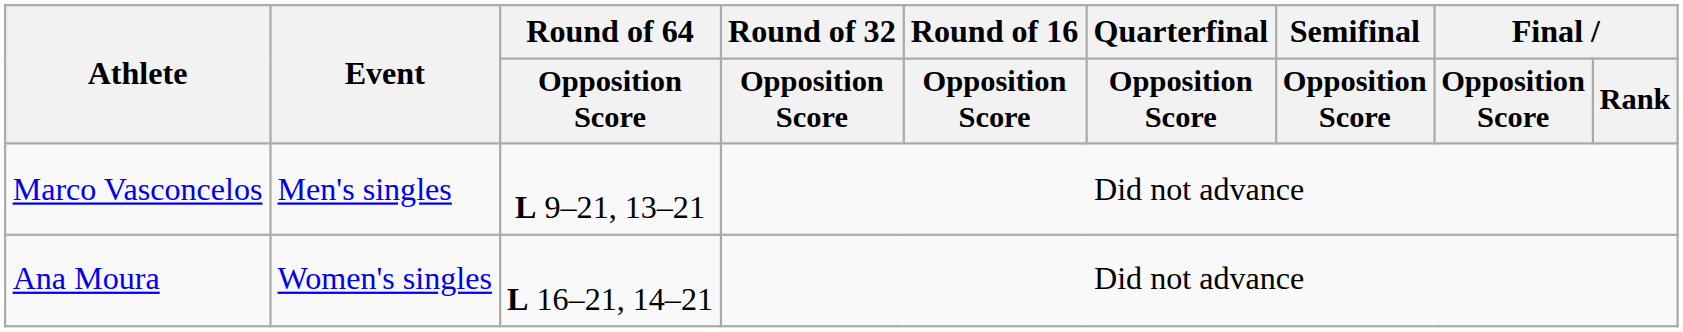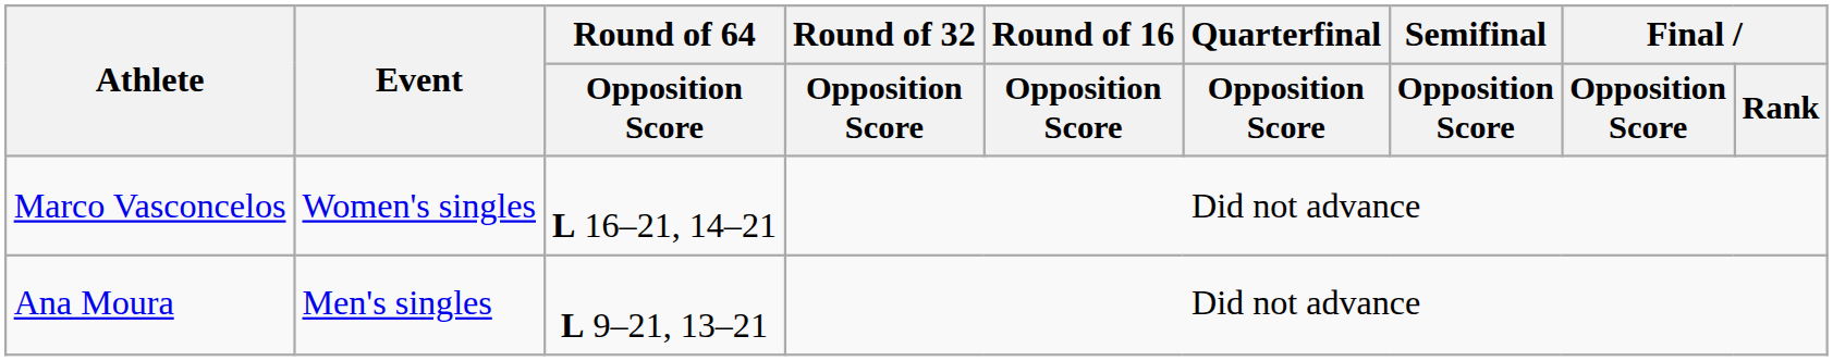Marco Vasconcelos | Event: Men's singles -> Women's singles
Marco Vasconcelos | Round of 64 / Opposition Score: L 9–21, 13–21 -> L 16–21, 14–21
Ana Moura | Event: Women's singles -> Men's singles
Ana Moura | Round of 64 / Opposition Score: L 16–21, 14–21 -> L 9–21, 13–21
